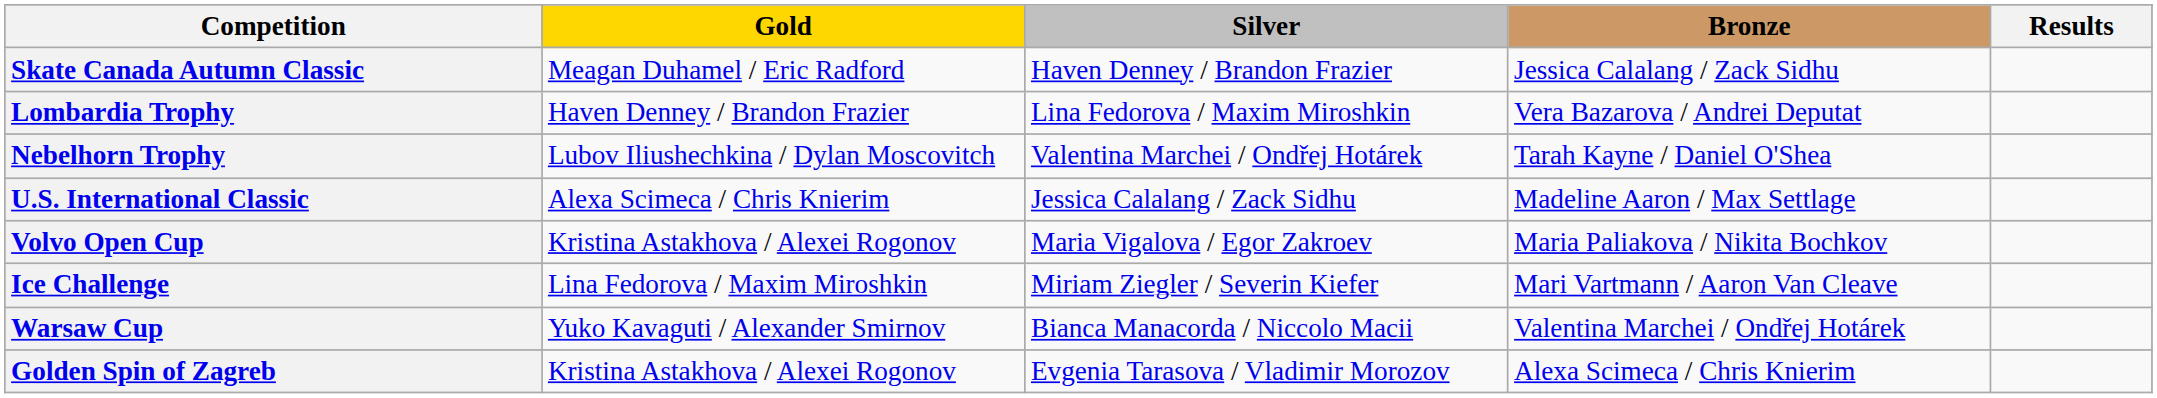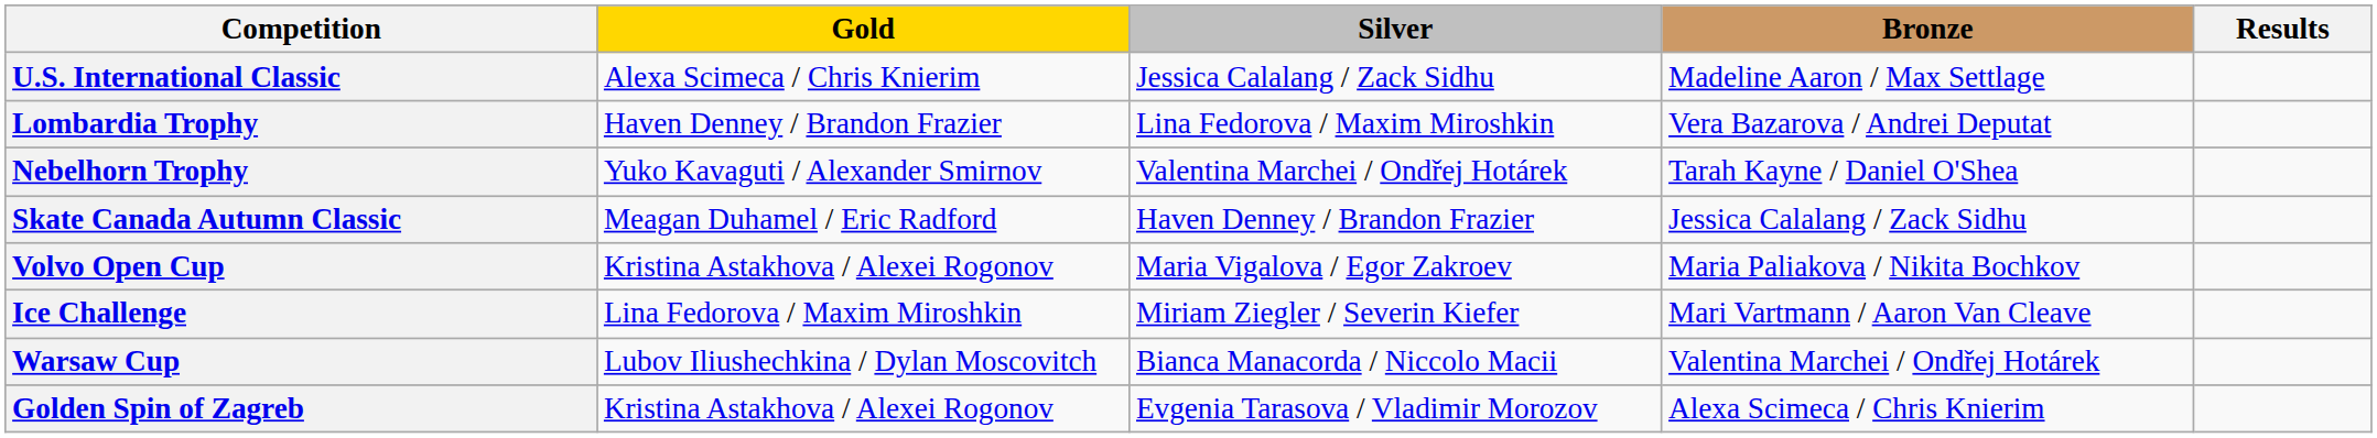rows swapped: U.S. International Classic <-> Skate Canada Autumn Classic
Nebelhorn Trophy | Gold: Lubov Iliushechkina / Dylan Moscovitch -> Yuko Kavaguti / Alexander Smirnov
Warsaw Cup | Gold: Yuko Kavaguti / Alexander Smirnov -> Lubov Iliushechkina / Dylan Moscovitch
